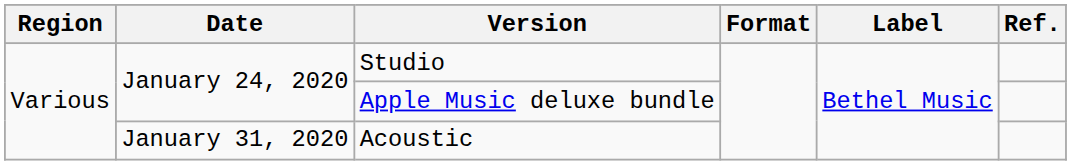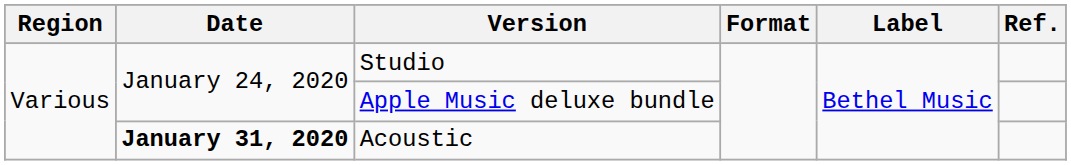Acoustic | Date: normal -> bold
